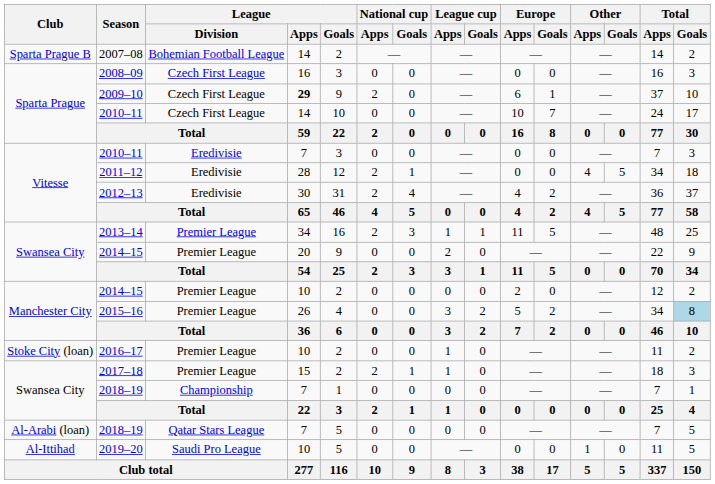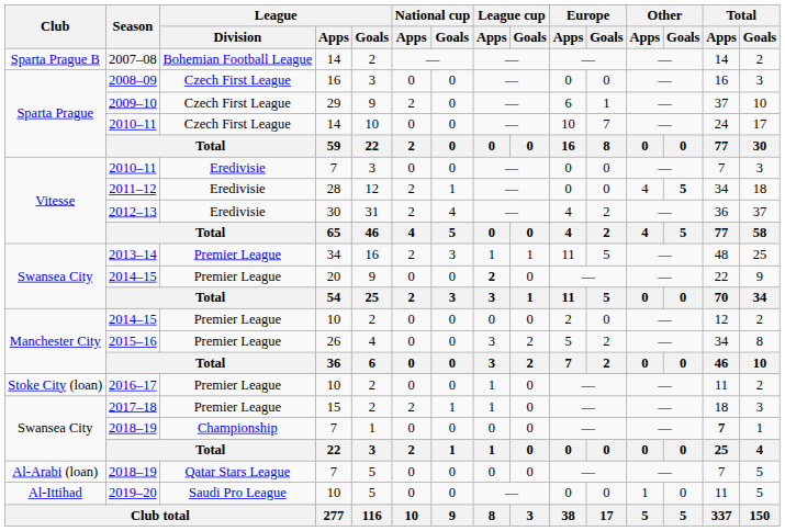2009–10 | League / Apps: bold -> normal
2011–12 | Other / Goals: normal -> bold
Swansea City / 2014–15 | League cup / Apps: normal -> bold
2015–16 | Total / Goals: lightblue background -> no background
Swansea City / 2018–19 | Total / Apps: normal -> bold
